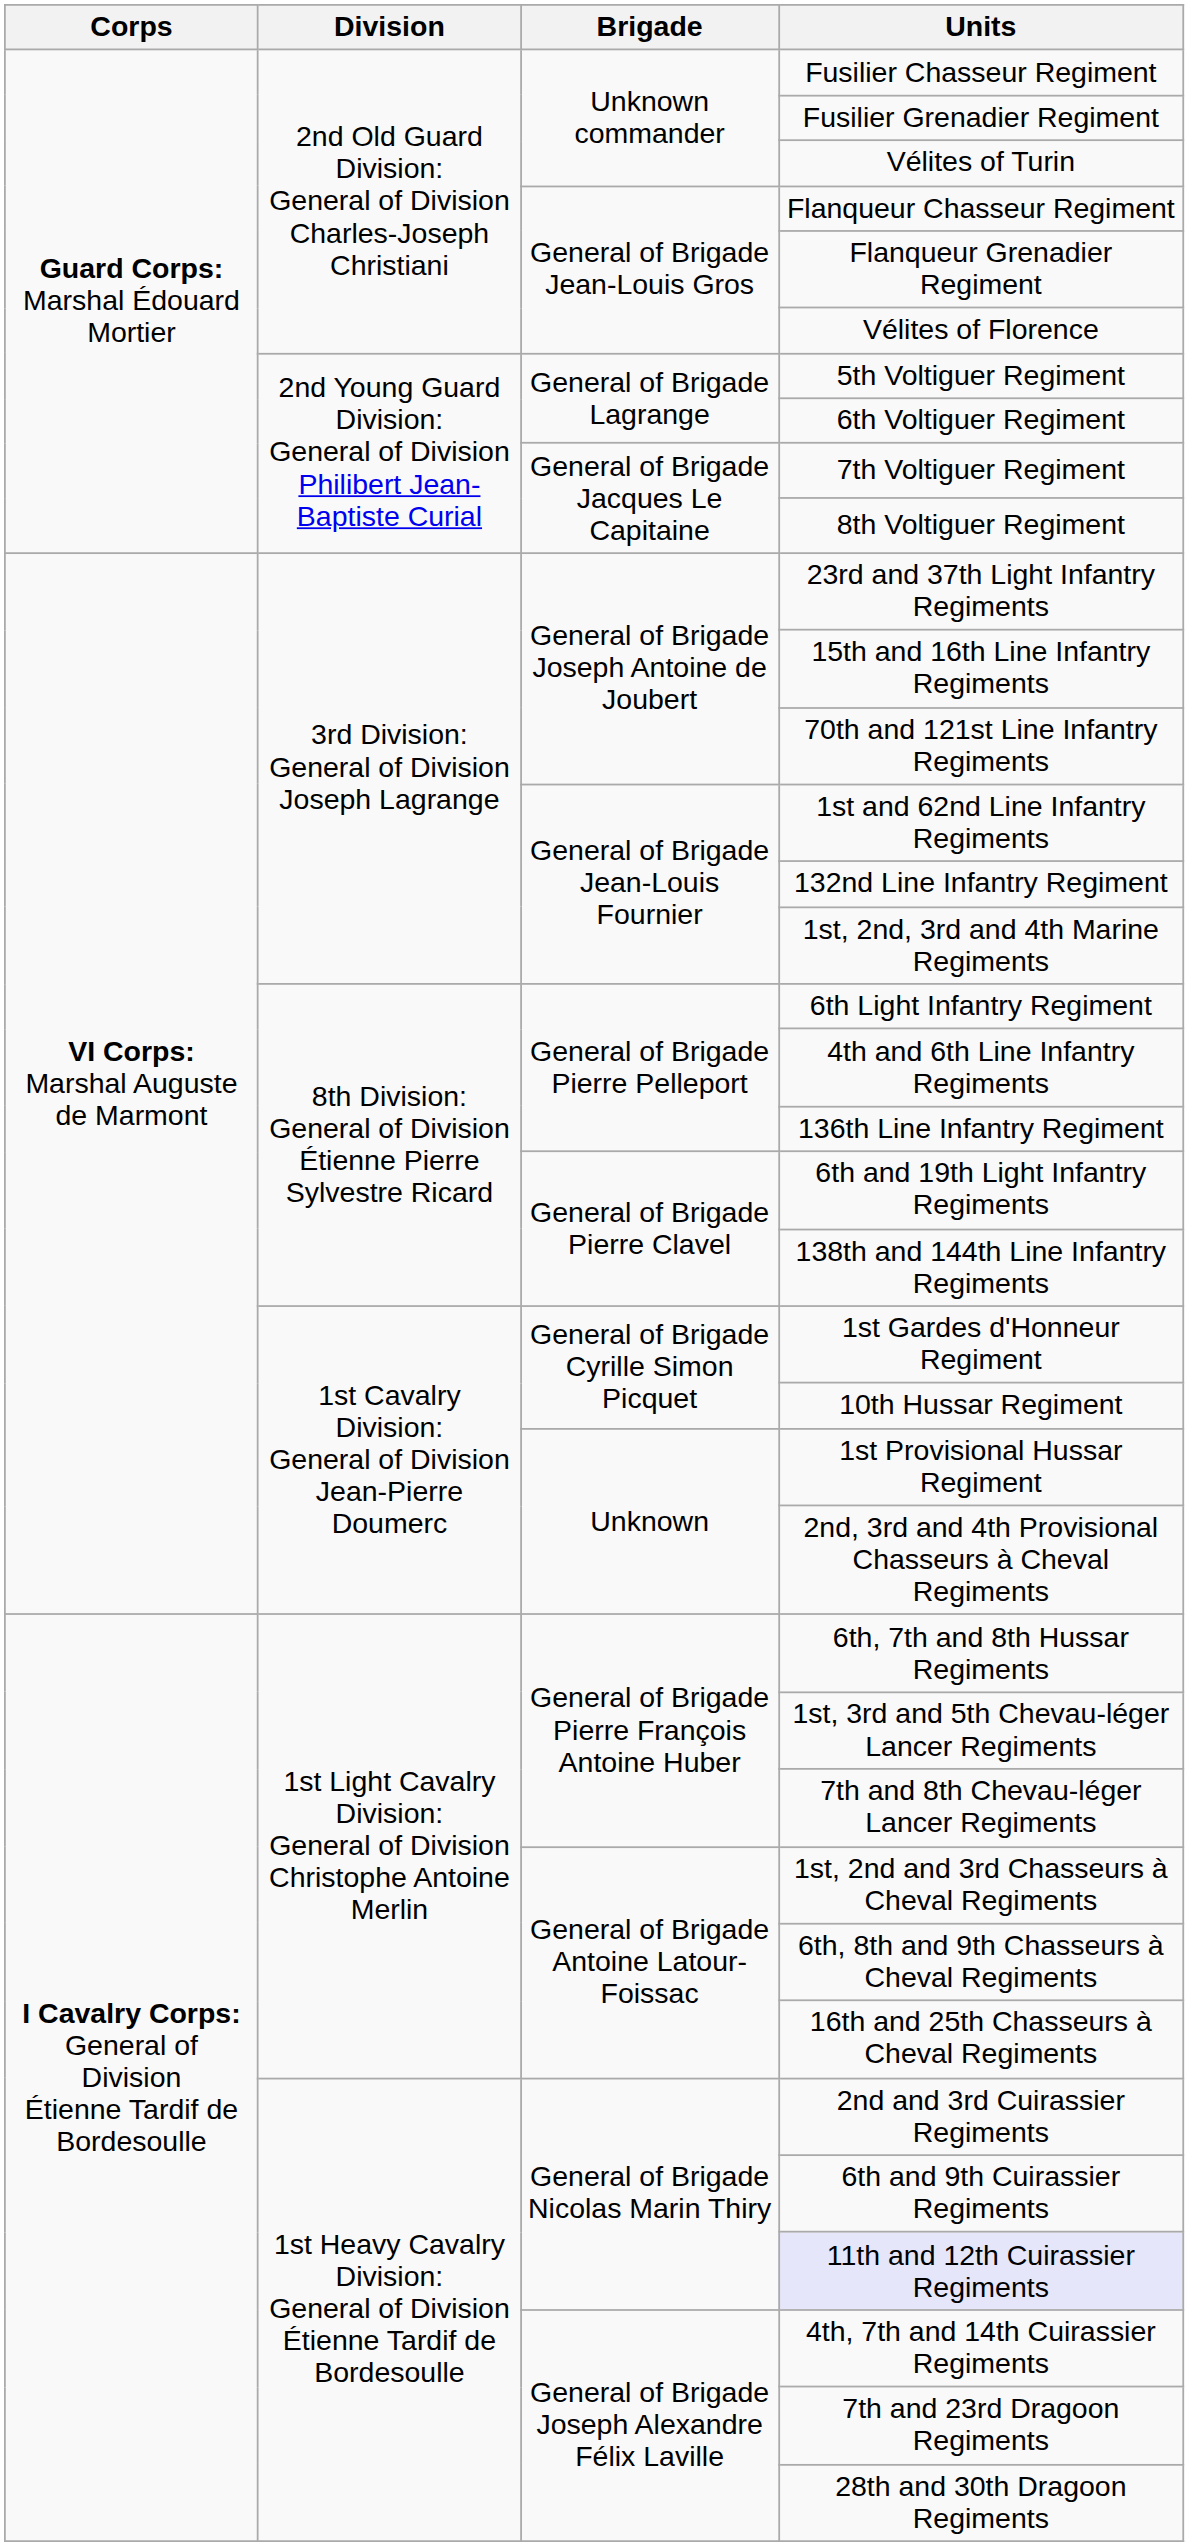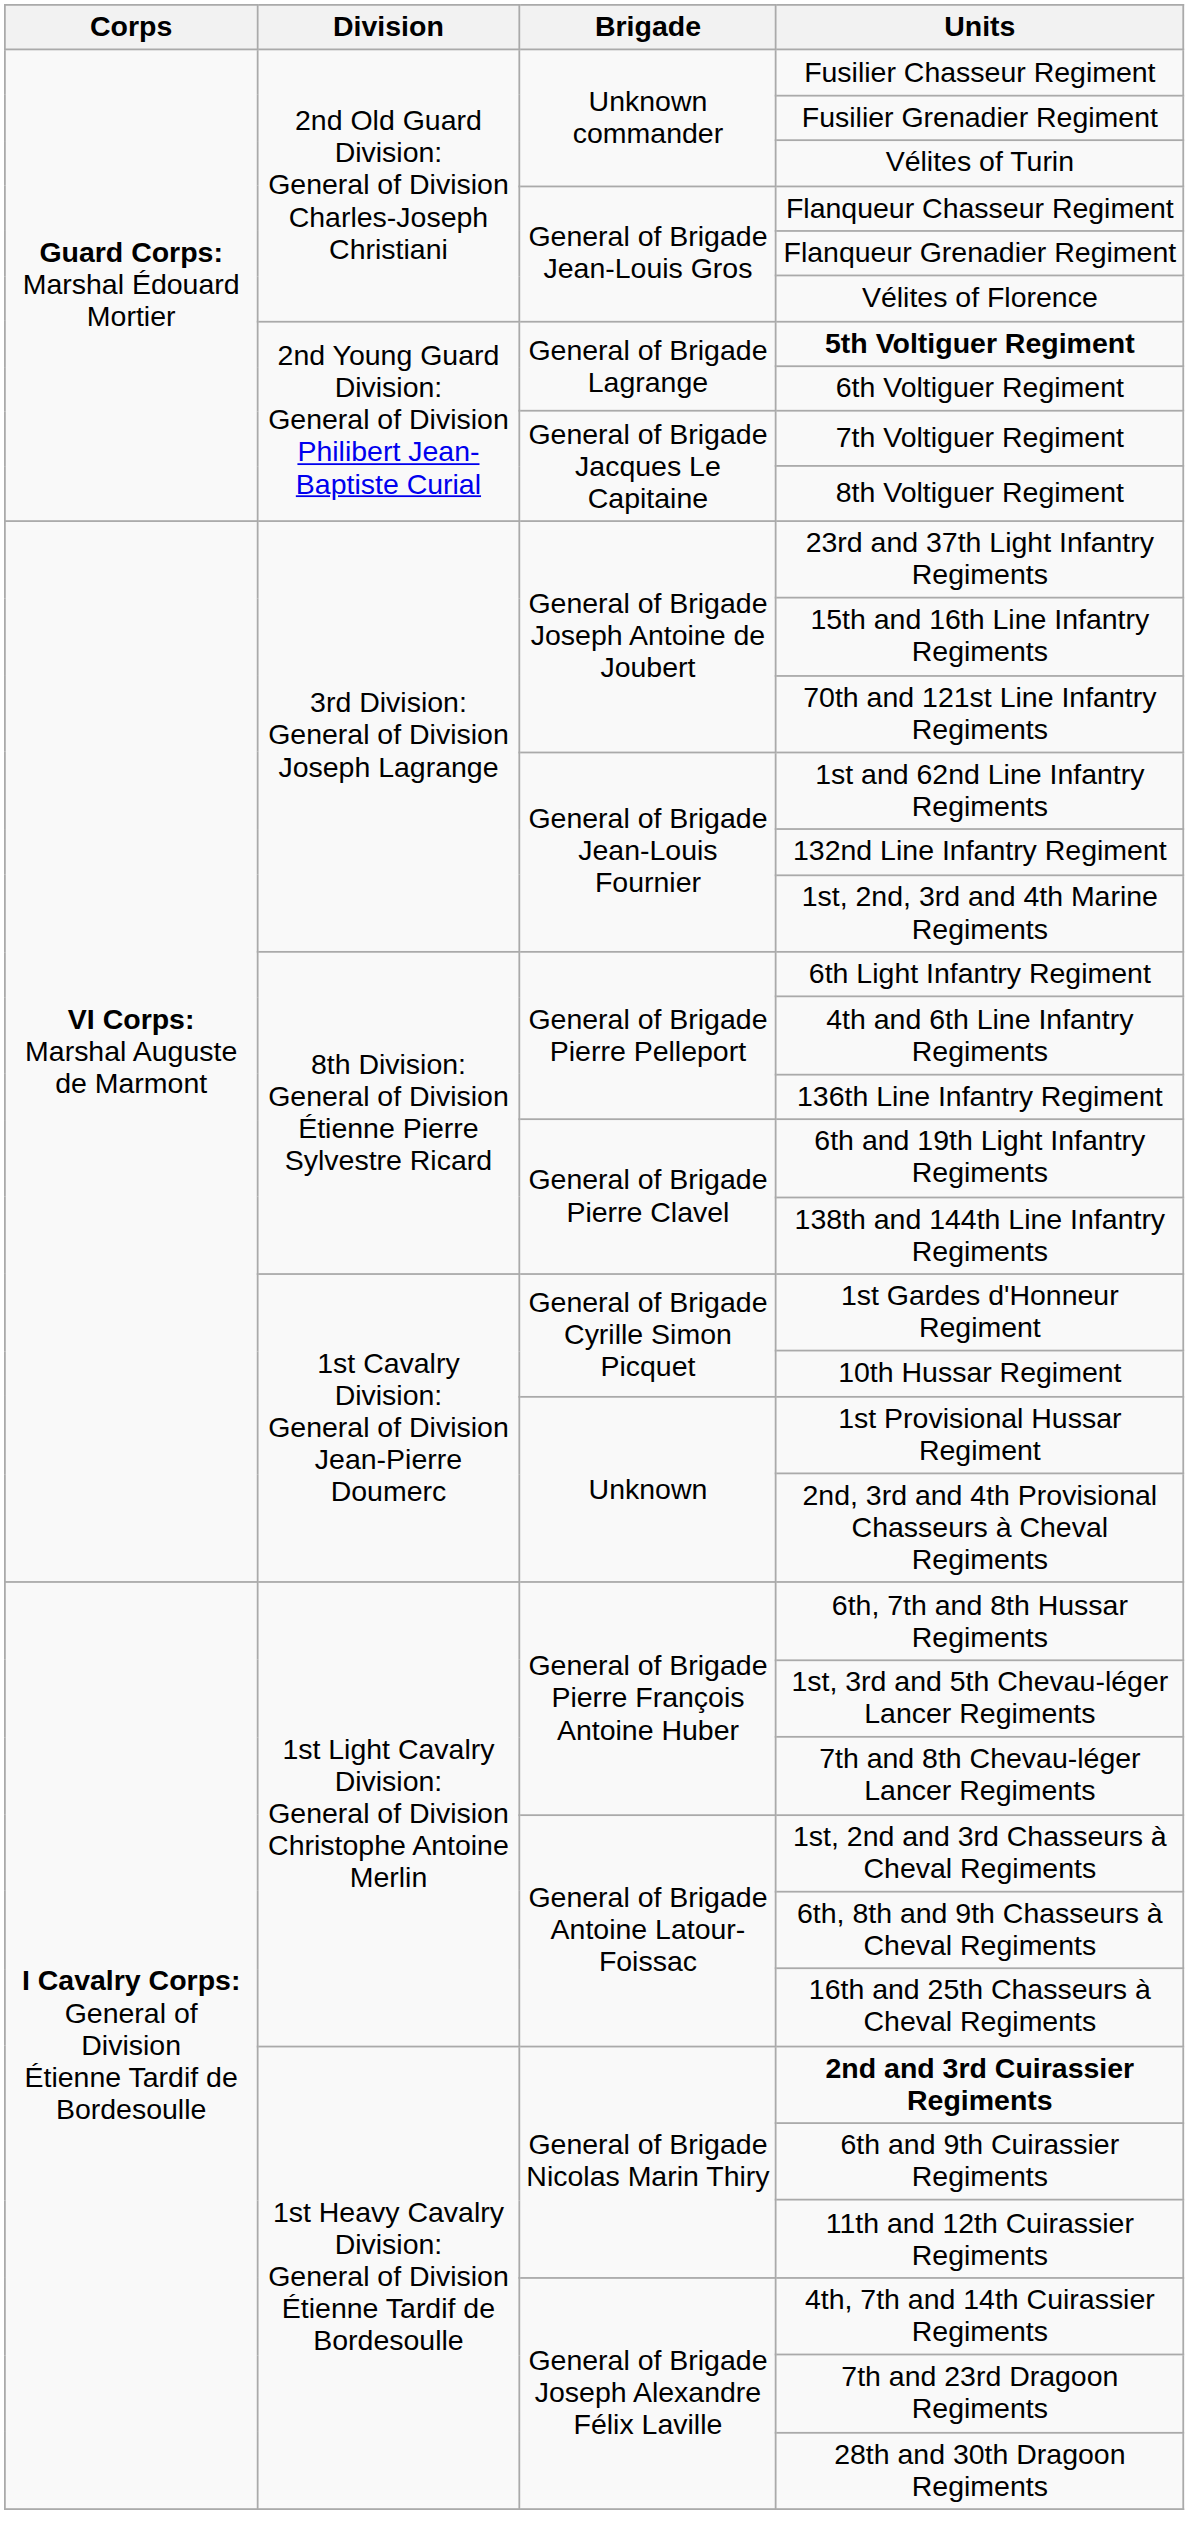5th Voltiguer Regiment | Units: normal -> bold
2nd and 3rd Cuirassier Regiments | Units: normal -> bold
11th and 12th Cuirassier Regiments | Units: lavender background -> no background
